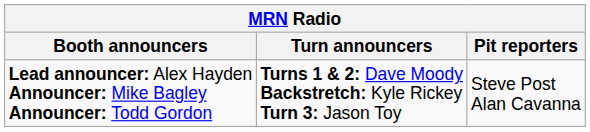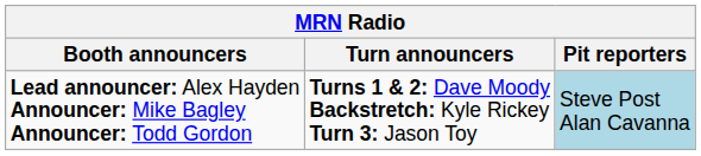row 3 | Pit reporters: no background -> lightblue background
